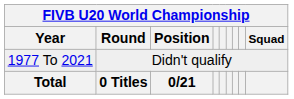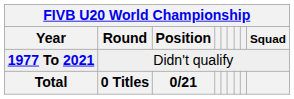1977 To 2021 | FIVB U20 World Championship / Year: normal -> bold
